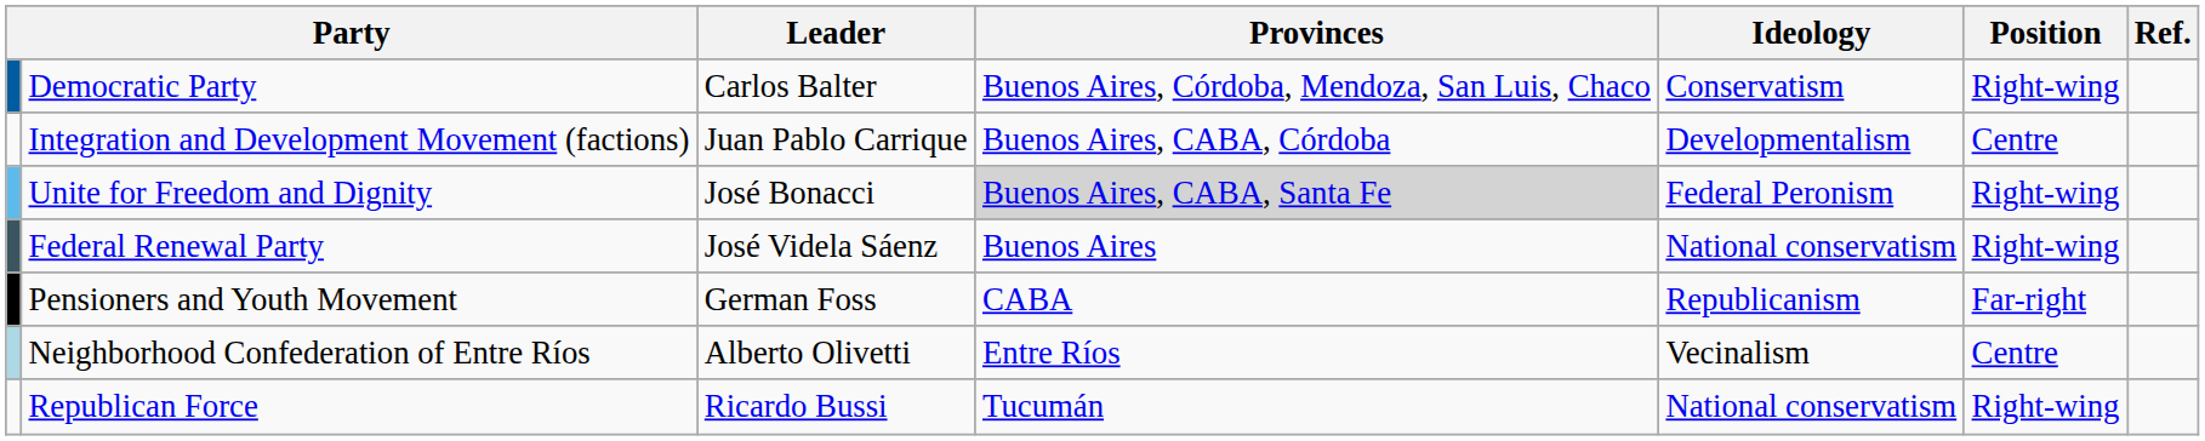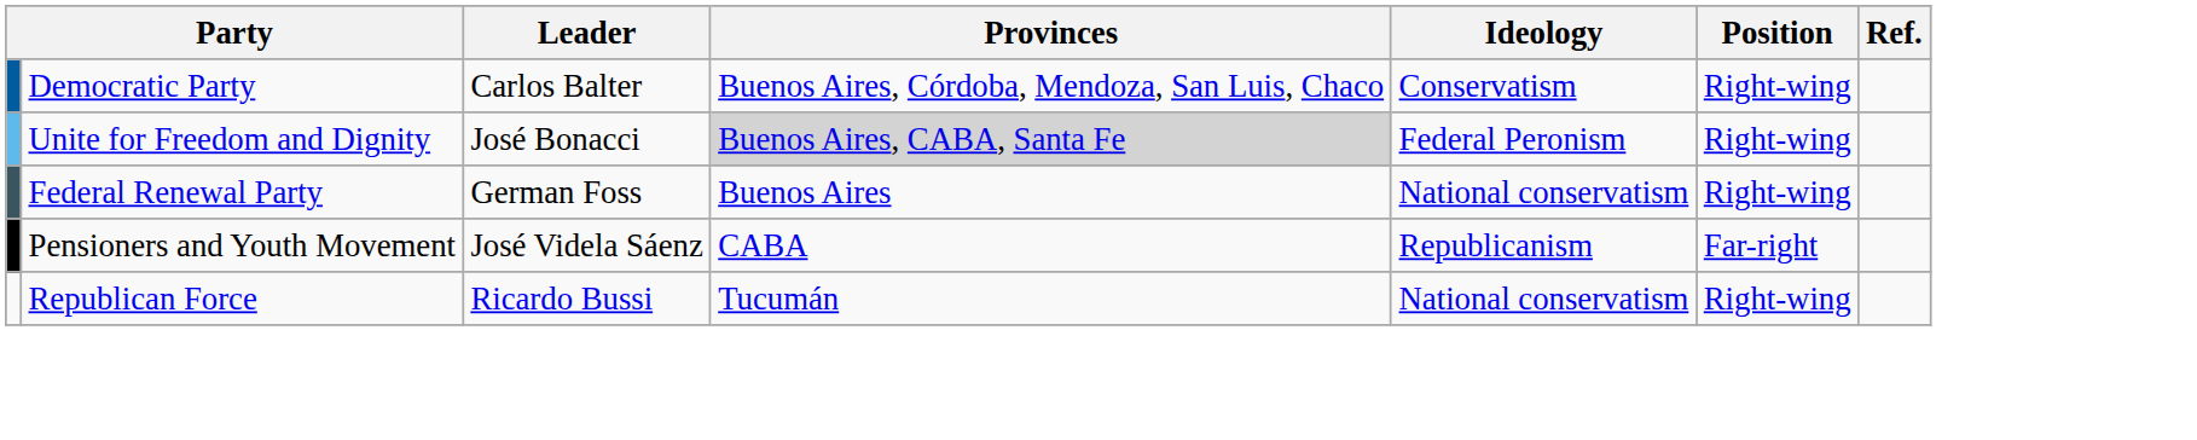- row: Integration and Development Movement (factions) | Juan Pablo Carrique | Buenos Aires, CABA, Córdoba | Developmentalism | Centre
Federal Renewal Party | Leader: José Videla Sáenz -> German Foss
Pensioners and Youth Movement | Leader: German Foss -> José Videla Sáenz
- row: Neighborhood Confederation of Entre Ríos | Alberto Olivetti | Entre Ríos | Vecinalism | Centre
